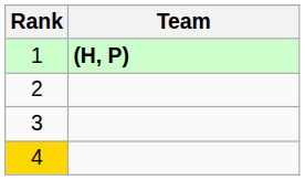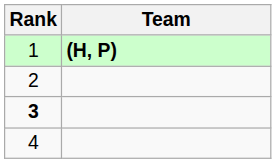3 | Rank: normal -> bold
4 | Rank: gold background -> no background
